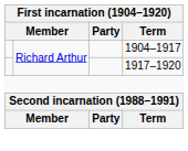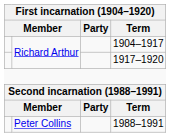+ row: Peter Collins | 1988–1991
